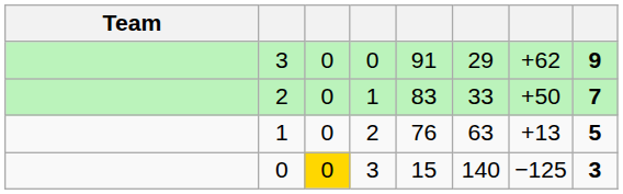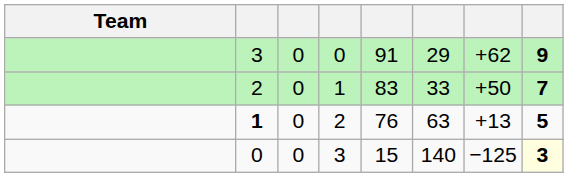row 4 | column 2: normal -> bold
row 5 | column 3: gold background -> no background
row 5 | column 8: no background -> lightyellow background
